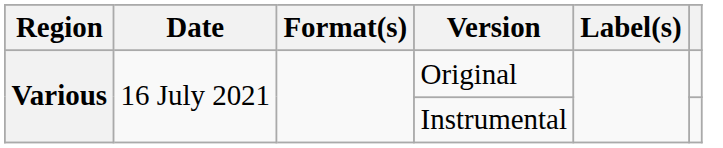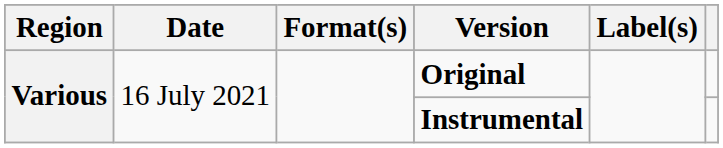Original | Version: normal -> bold
Instrumental | Version: normal -> bold
